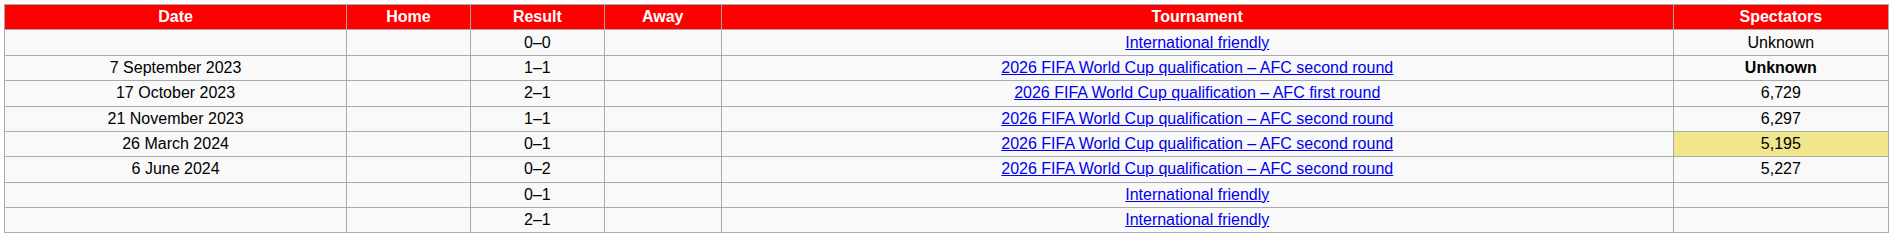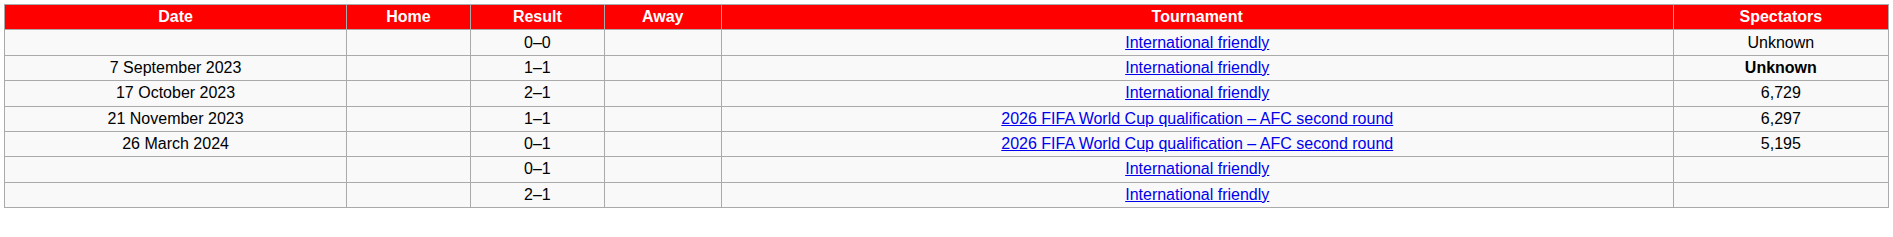7 September 2023 | Tournament: 2026 FIFA World Cup qualification – AFC second round -> International friendly
17 October 2023 | Tournament: 2026 FIFA World Cup qualification – AFC first round -> International friendly
26 March 2024 | Spectators: khaki background -> no background
- row: 6 June 2024 | 0–2 | 2026 FIFA World Cup qualification – AFC second round | 5,227
